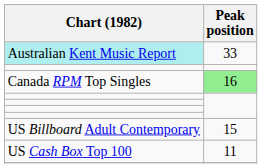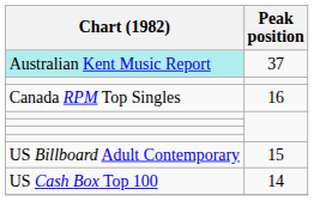row 2 | Peak position: 33 -> 37
row 4 | Peak position: lightgreen background -> no background
row 10 | Peak position: 11 -> 14
